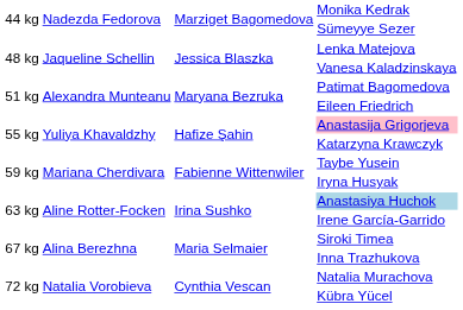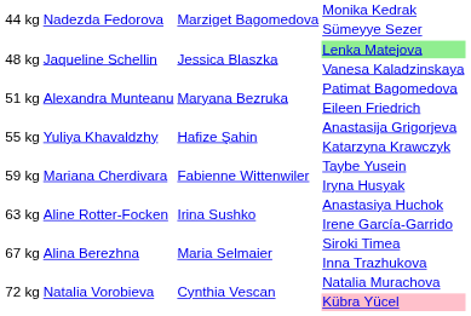Lenka Matejova | column 4: no background -> lightgreen background
Anastasija Grigorjeva | column 4: pink background -> no background
Anastasiya Huchok | column 4: lightblue background -> no background
Kübra Yücel | column 4: no background -> pink background
